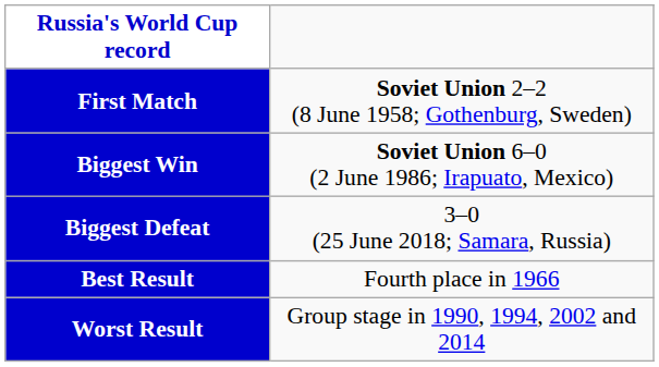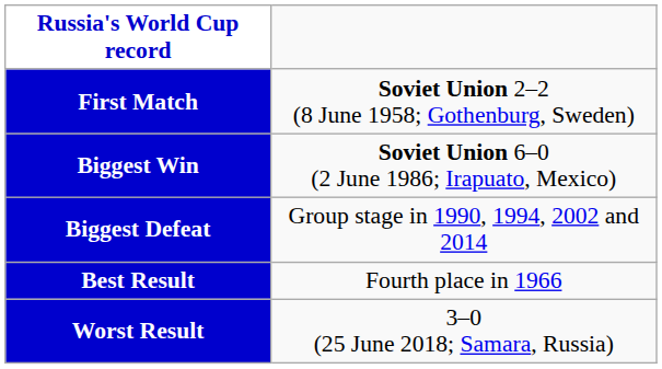Biggest Defeat | column 2: 3–0 (25 June 2018; Samara, Russia) -> Group stage in 1990, 1994, 2002 and 2014
Worst Result | column 2: Group stage in 1990, 1994, 2002 and 2014 -> 3–0 (25 June 2018; Samara, Russia)
